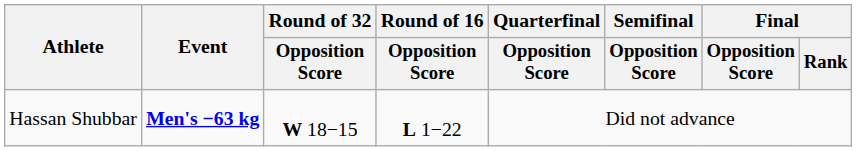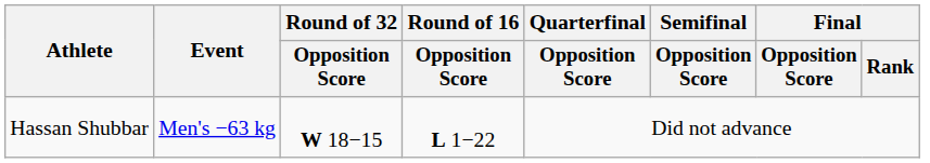Hassan Shubbar | Event: bold -> normal
